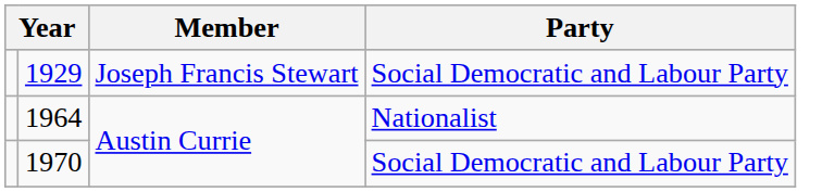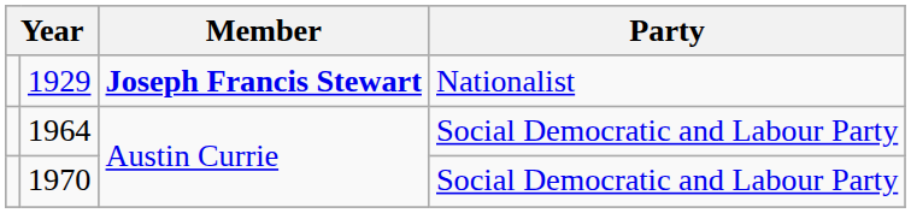1929 | Member: normal -> bold
1929 | Party: Social Democratic and Labour Party -> Nationalist
1964 | Party: Nationalist -> Social Democratic and Labour Party
